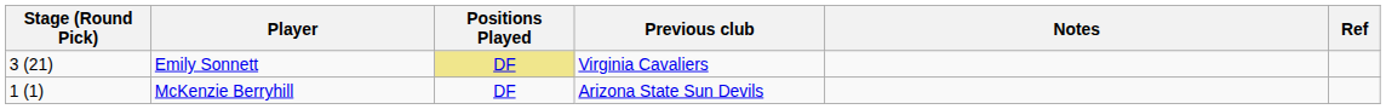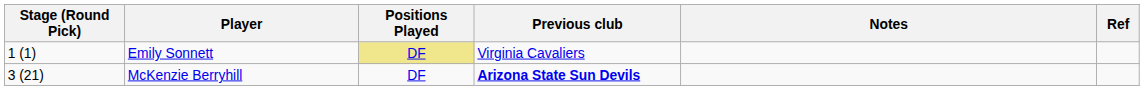Emily Sonnett | Stage (Round Pick): 3 (21) -> 1 (1)
McKenzie Berryhill | Stage (Round Pick): 1 (1) -> 3 (21)
McKenzie Berryhill | Previous club: normal -> bold
